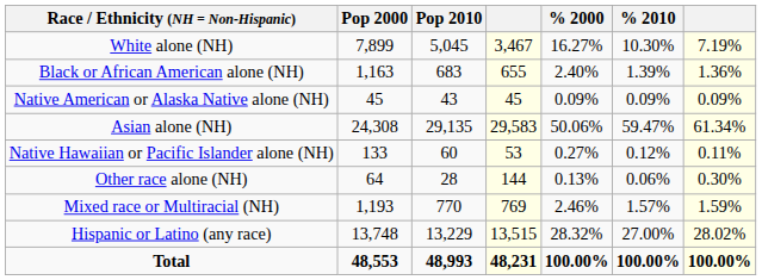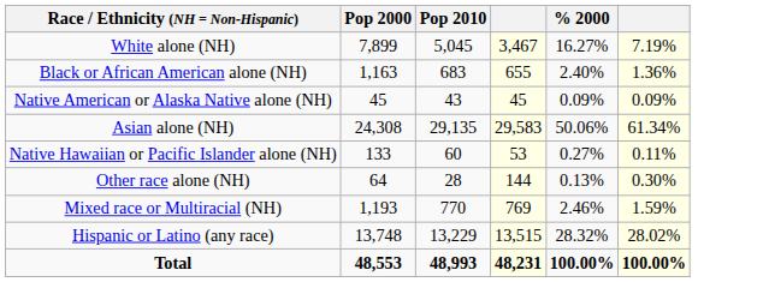- column: % 2010 | 10.30% | 1.39% | 0.09% | 59.47% | 0.12% | 0.06% | 1.57% | 27.00% | 100.00%
